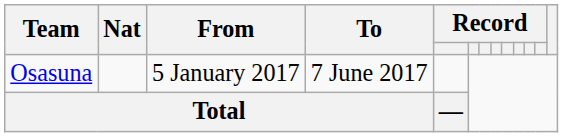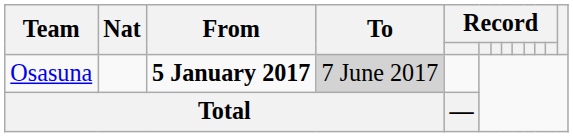Osasuna | From: normal -> bold
Osasuna | To: no background -> lightgrey background
